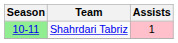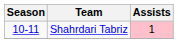Shahrdari Tabriz | Season: lightgreen background -> no background
